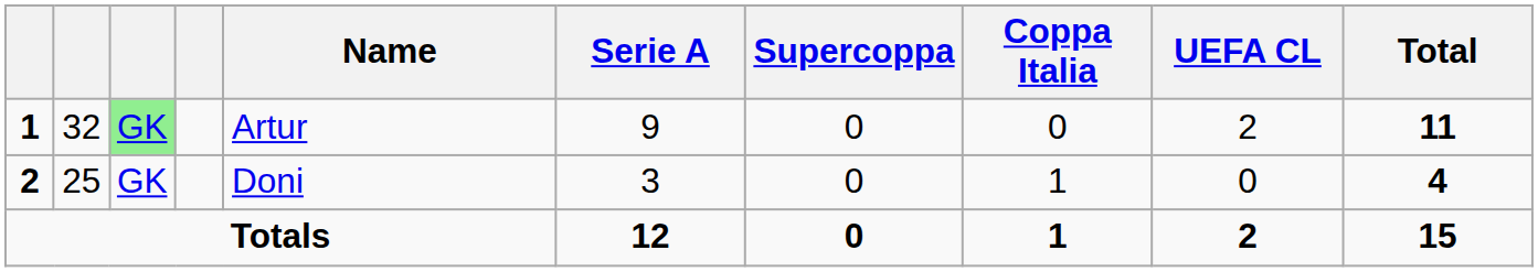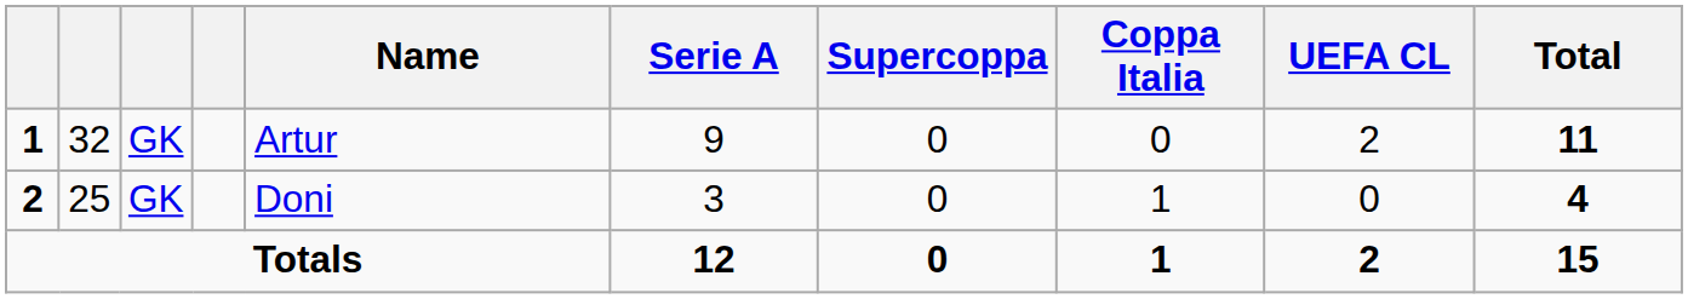row 2 | column 3: lightgreen background -> no background
